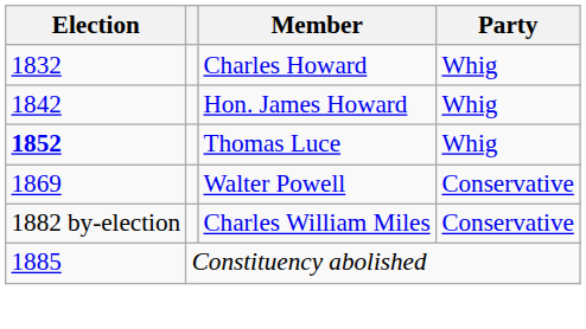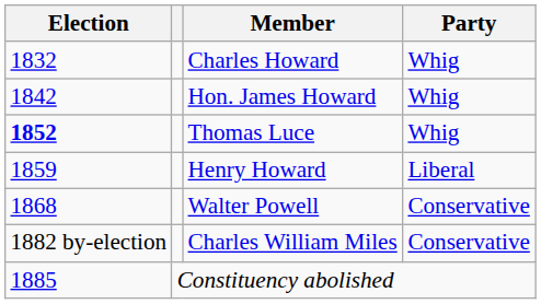+ row: 1859 | Henry Howard | Liberal
Walter Powell | Election: 1869 -> 1868
